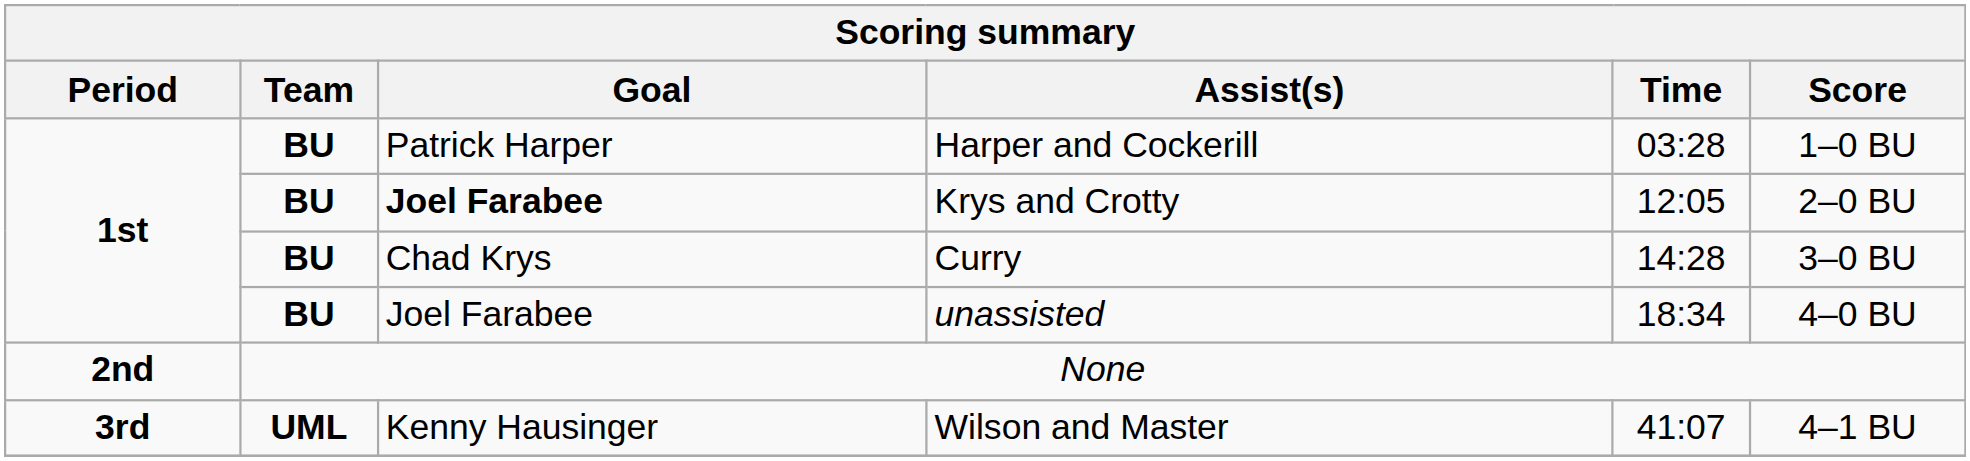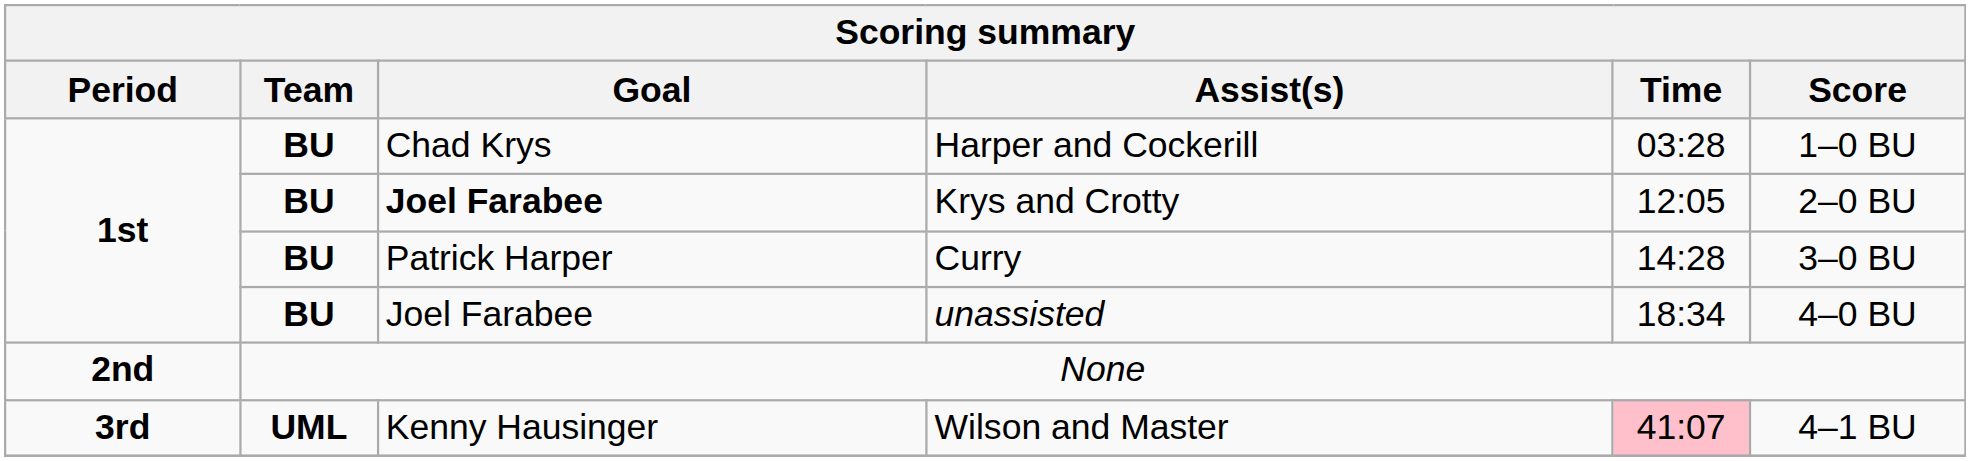Harper and Cockerill | Goal: Patrick Harper -> Chad Krys
Curry | Goal: Chad Krys -> Patrick Harper
Wilson and Master | Time: no background -> pink background
